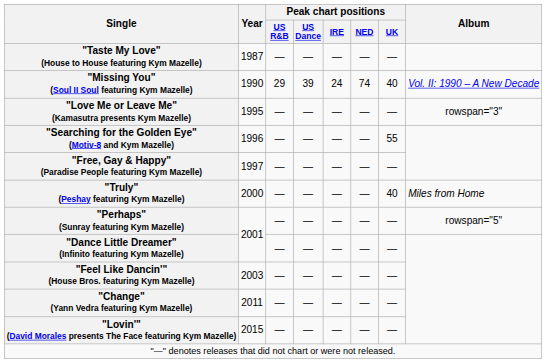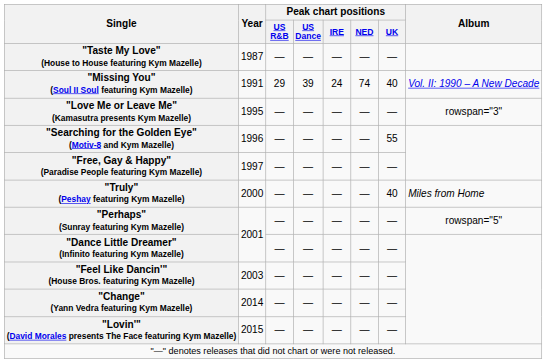"Missing You" (Soul II Soul featuring Kym Mazelle) | Year: 1990 -> 1991
"Change" (Yann Vedra featuring Kym Mazelle) | Year: 2011 -> 2014
